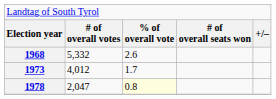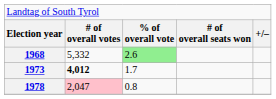1968 | column 3: no background -> lightgreen background
1973 | column 2: normal -> bold
1978 | column 2: no background -> pink background
1978 | column 3: lightyellow background -> no background
